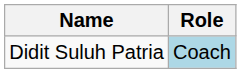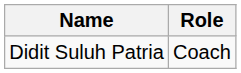Didit Suluh Patria | Role: lightblue background -> no background
